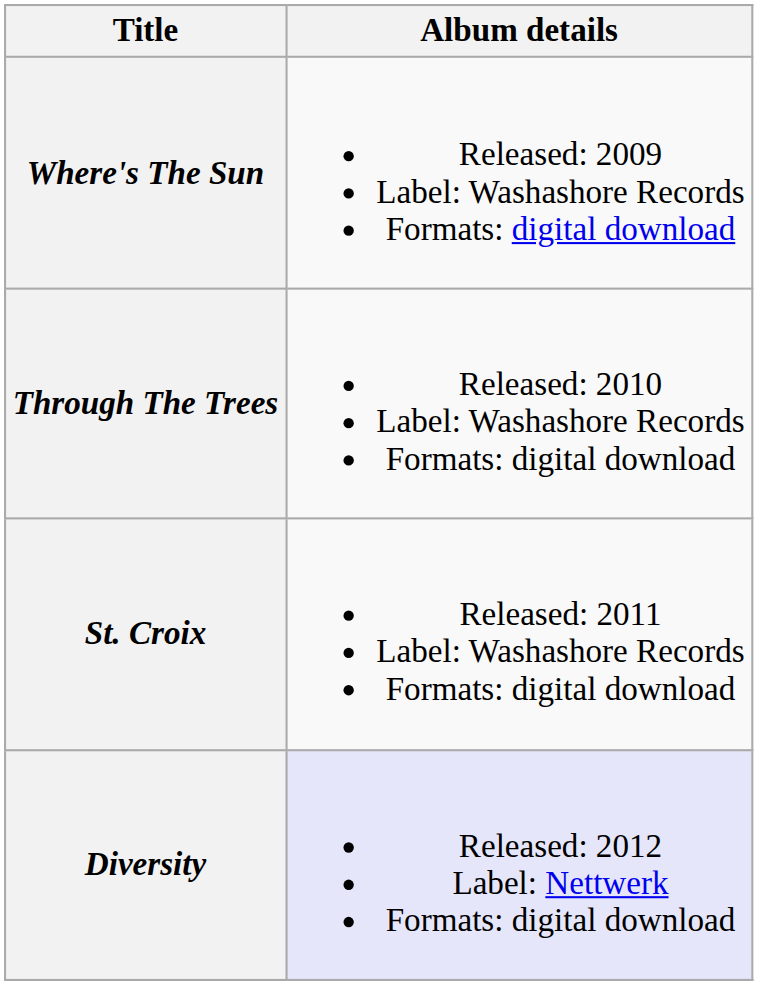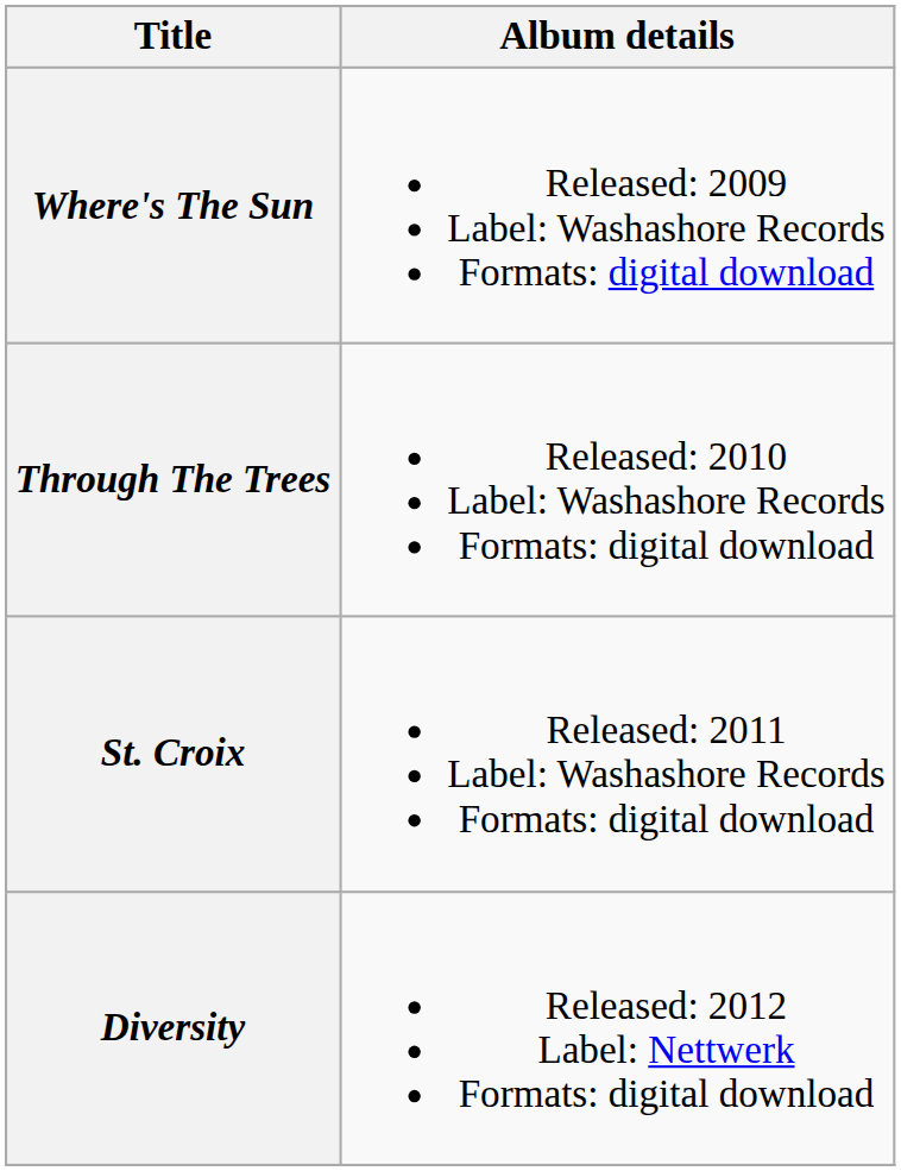Diversity | Album details: lavender background -> no background
